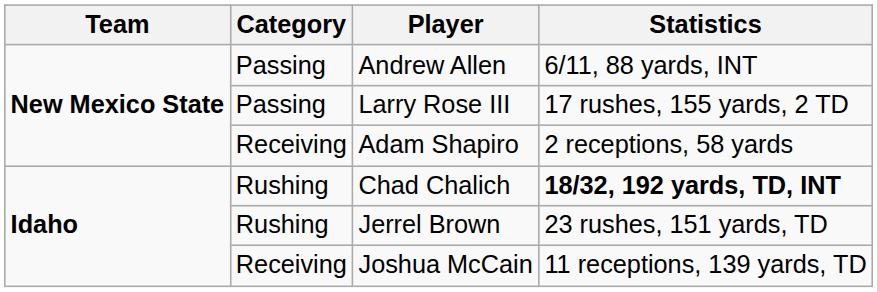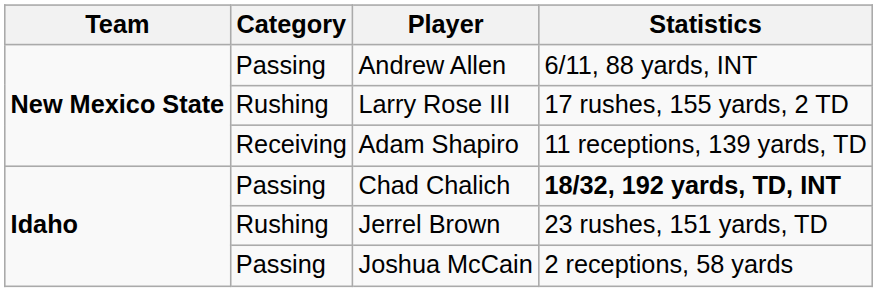Larry Rose III | Category: Passing -> Rushing
Adam Shapiro | Statistics: 2 receptions, 58 yards -> 11 receptions, 139 yards, TD
Chad Chalich | Category: Rushing -> Passing
Joshua McCain | Category: Receiving -> Passing
Joshua McCain | Statistics: 11 receptions, 139 yards, TD -> 2 receptions, 58 yards
